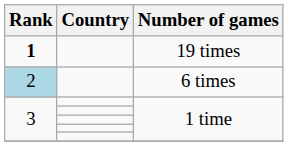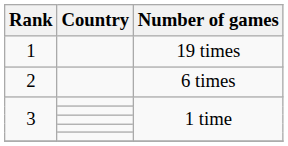1 | Rank: bold -> normal
2 | Rank: lightblue background -> no background
